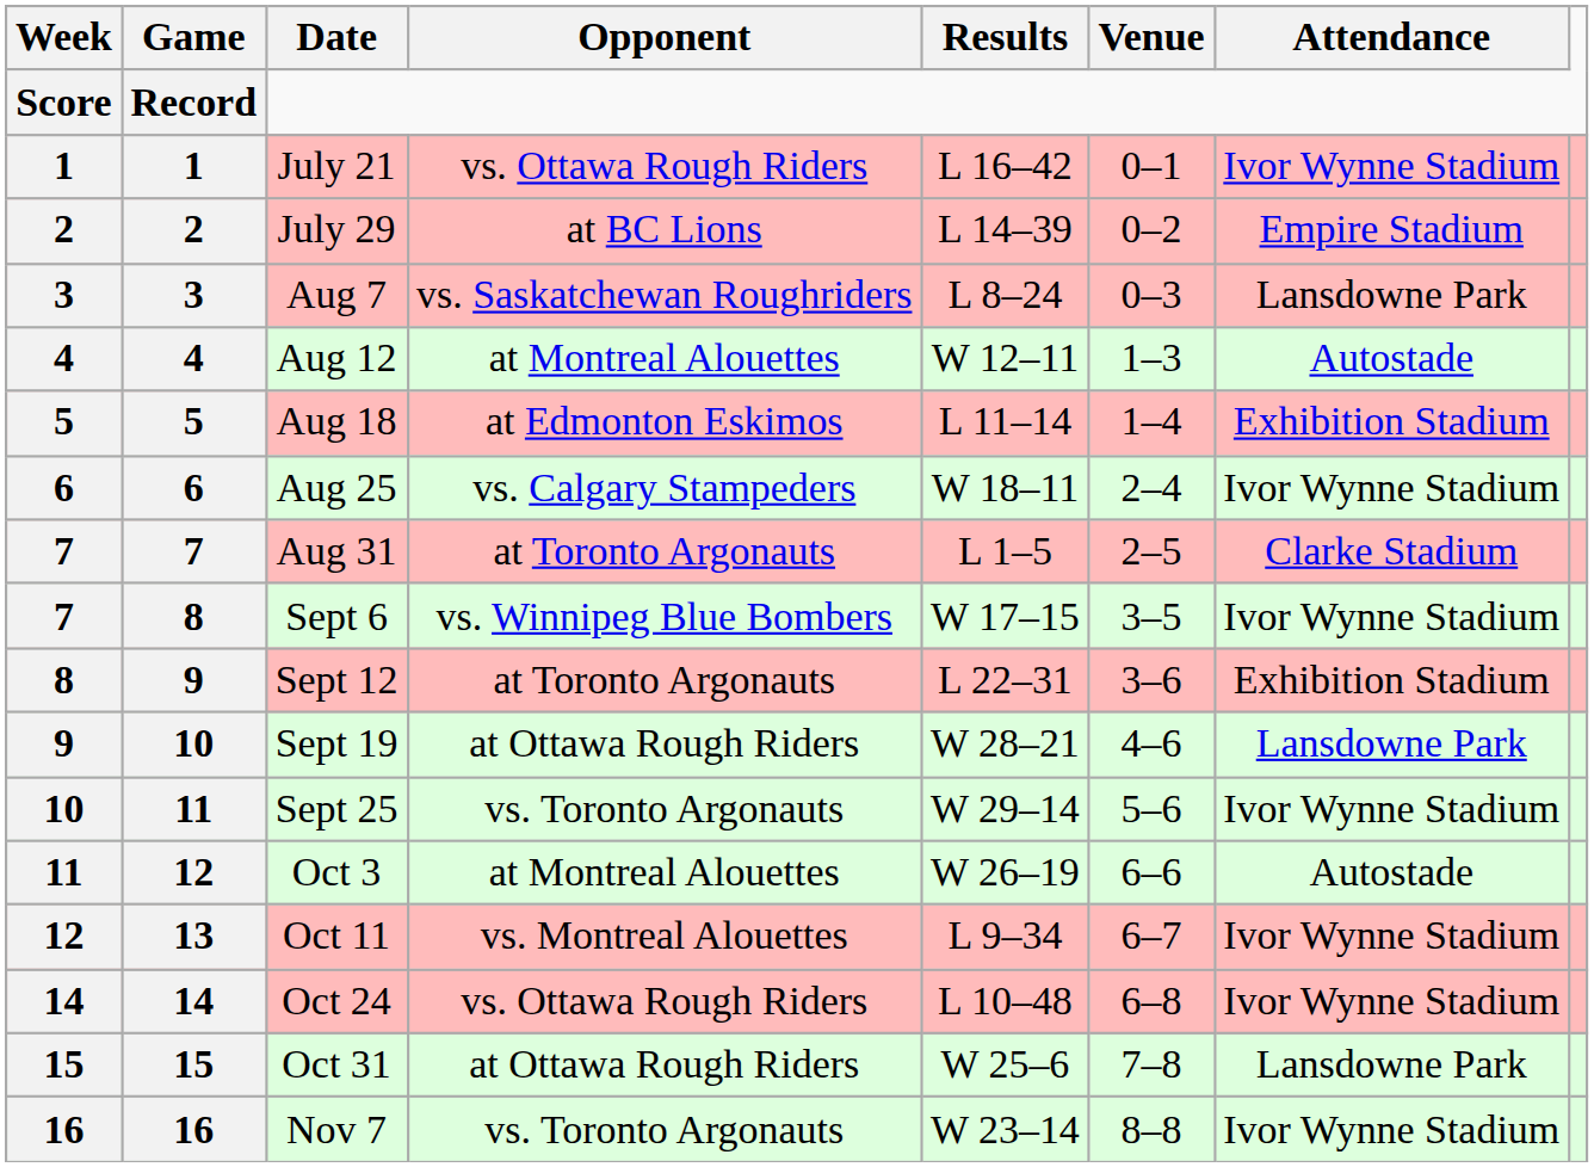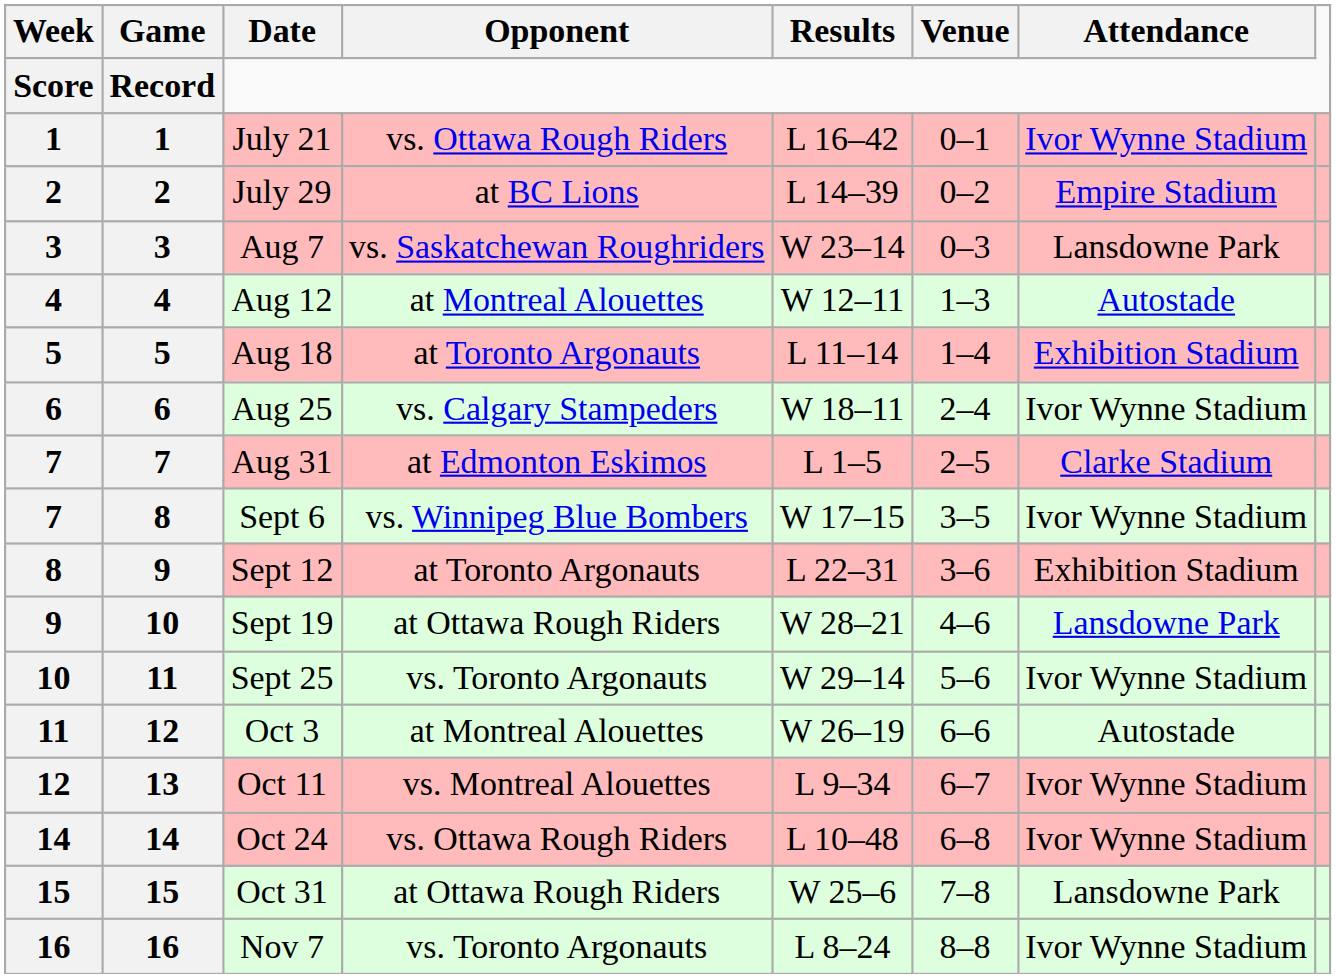Aug 7 | Results: L 8–24 -> W 23–14
Aug 18 | Opponent: at Edmonton Eskimos -> at Toronto Argonauts
Aug 31 | Opponent: at Toronto Argonauts -> at Edmonton Eskimos
Nov 7 | Results: W 23–14 -> L 8–24
